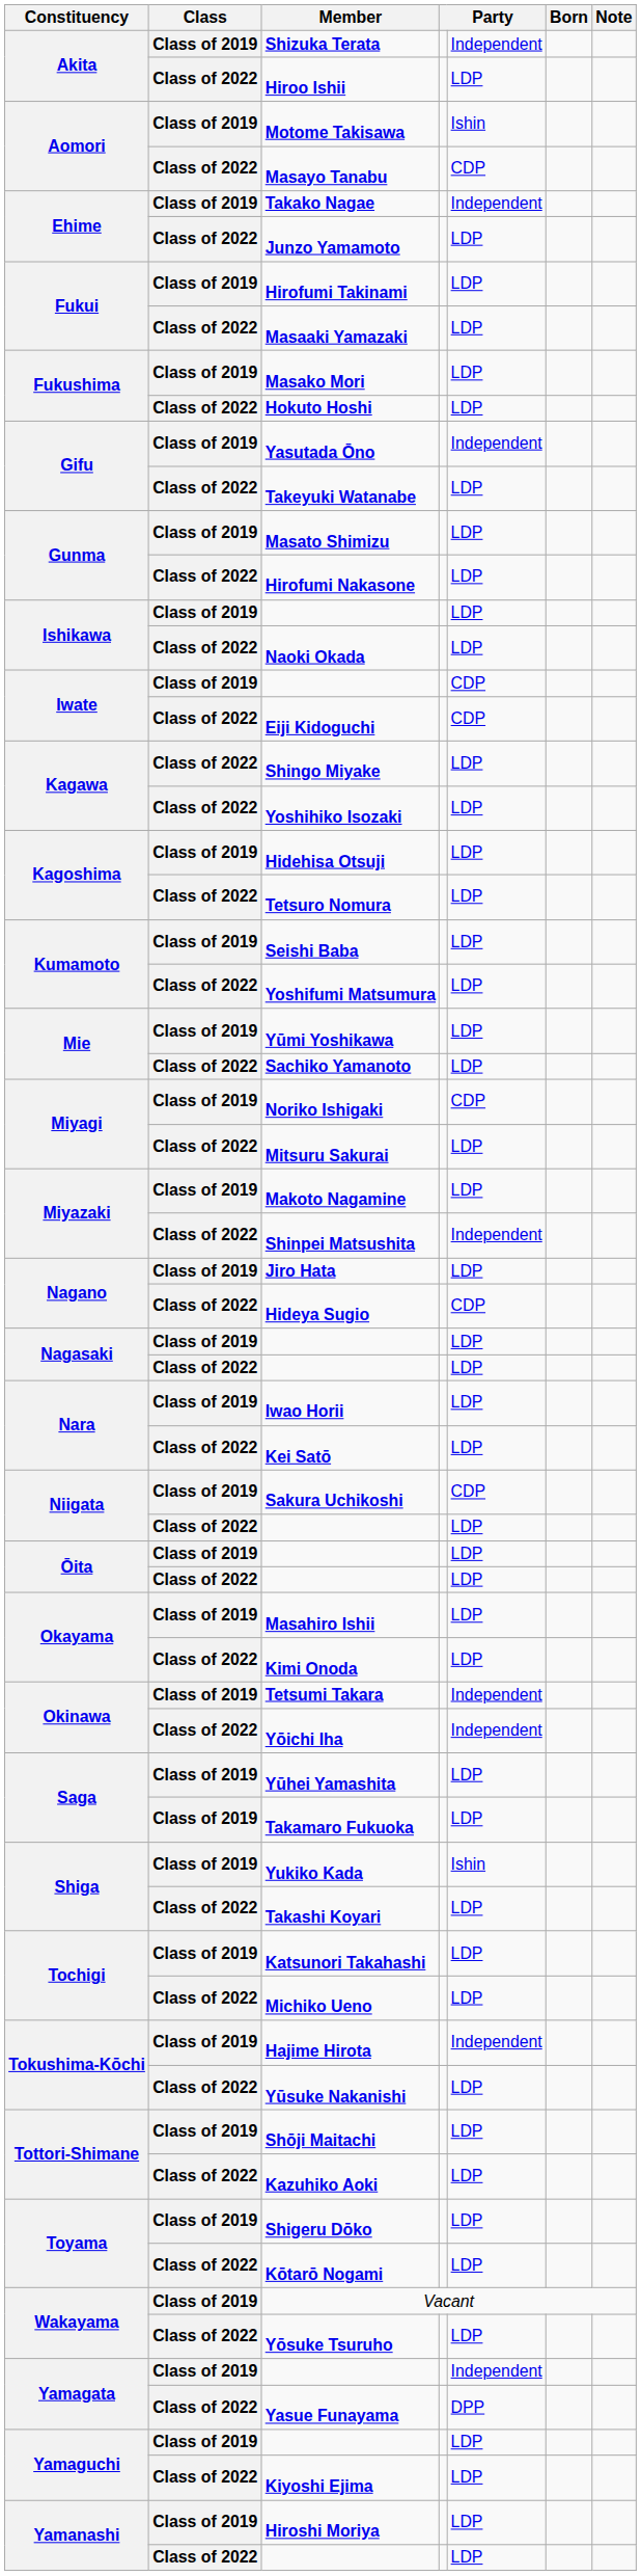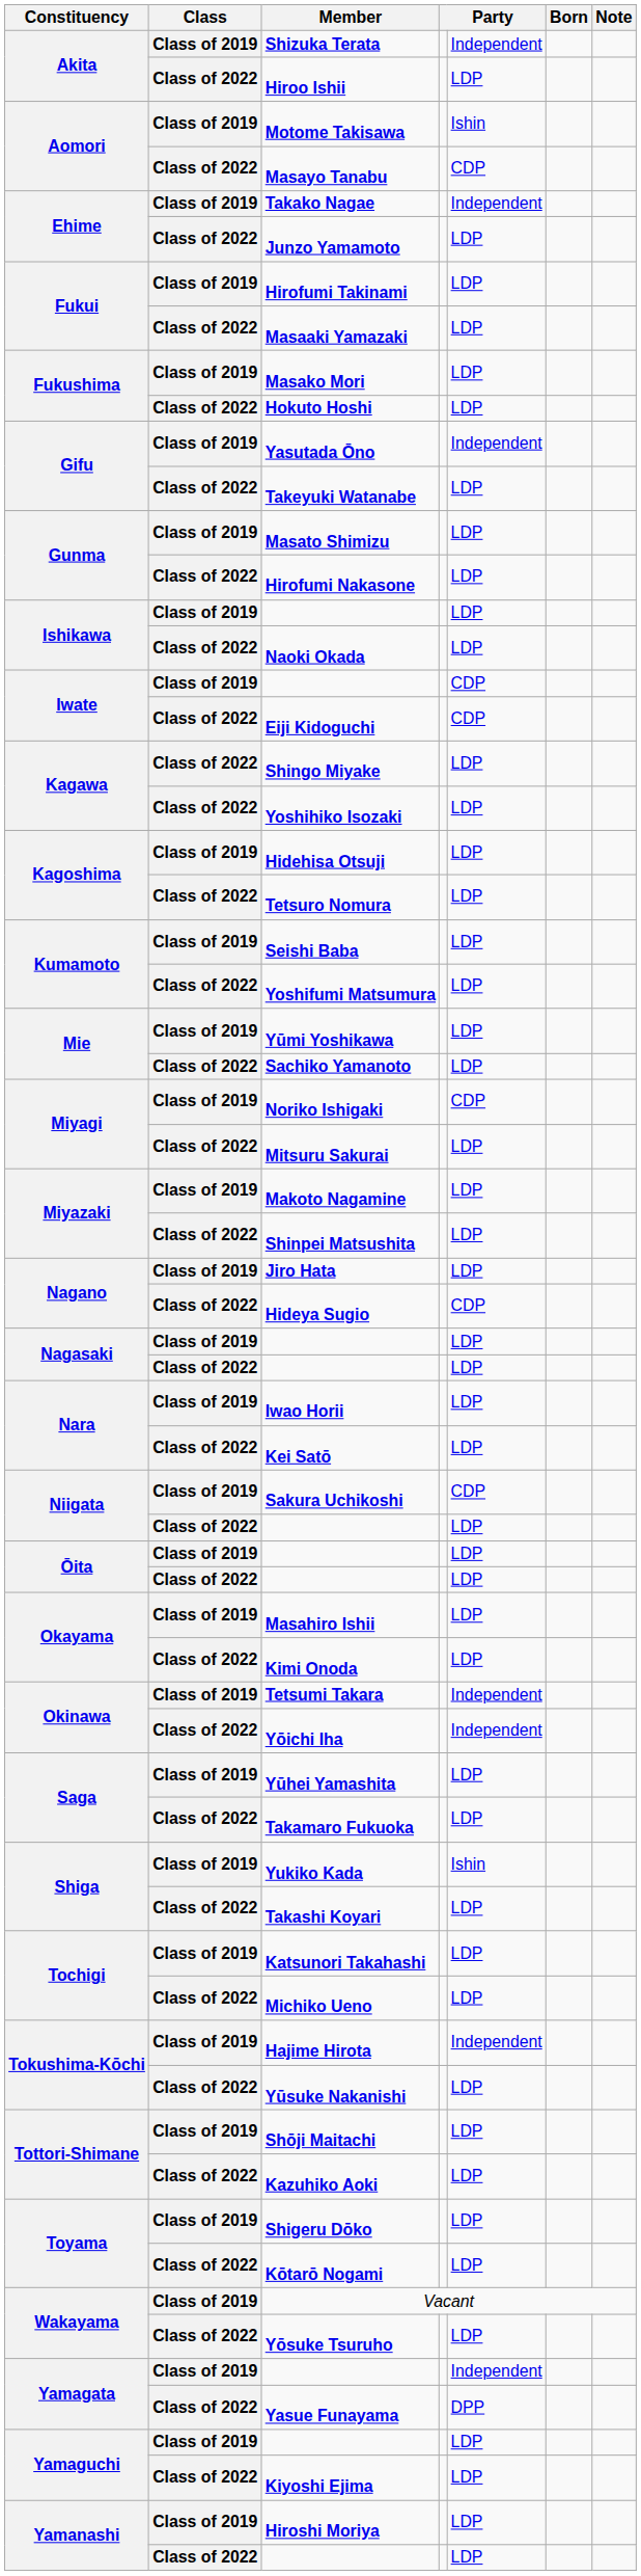Shinpei Matsushita | column 5: Independent -> LDP
Takamaro Fukuoka | Class: Class of 2019 -> Class of 2022
